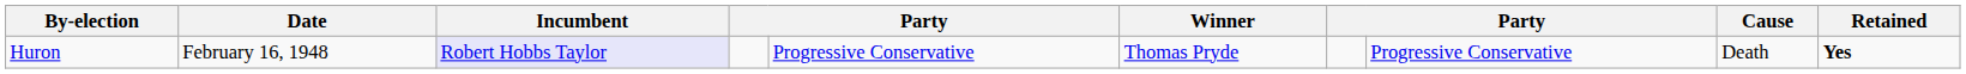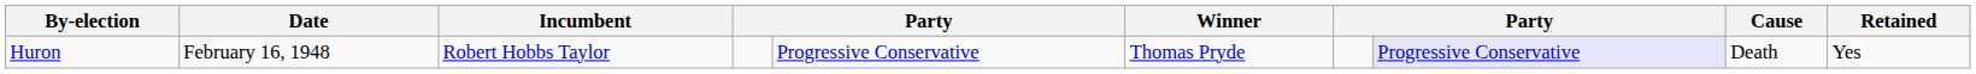Huron | Incumbent: lavender background -> no background
Huron | column 8: no background -> lavender background
Huron | Retained: bold -> normal
